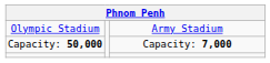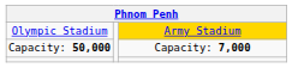Olympic Stadium | column 3: no background -> gold background
